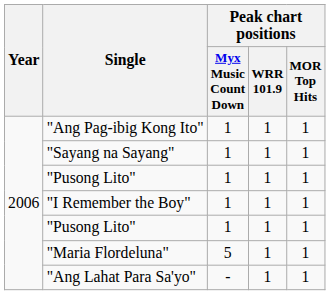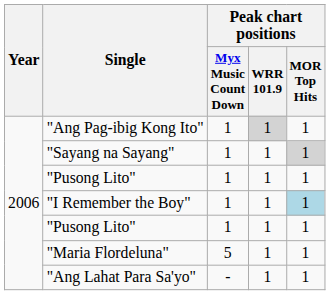"Ang Pag-ibig Kong Ito" | Peak chart positions / WRR 101.9: no background -> lightgrey background
"Sayang na Sayang" | Peak chart positions / MOR Top Hits: no background -> lightgrey background
"I Remember the Boy" | Peak chart positions / MOR Top Hits: no background -> lightblue background
